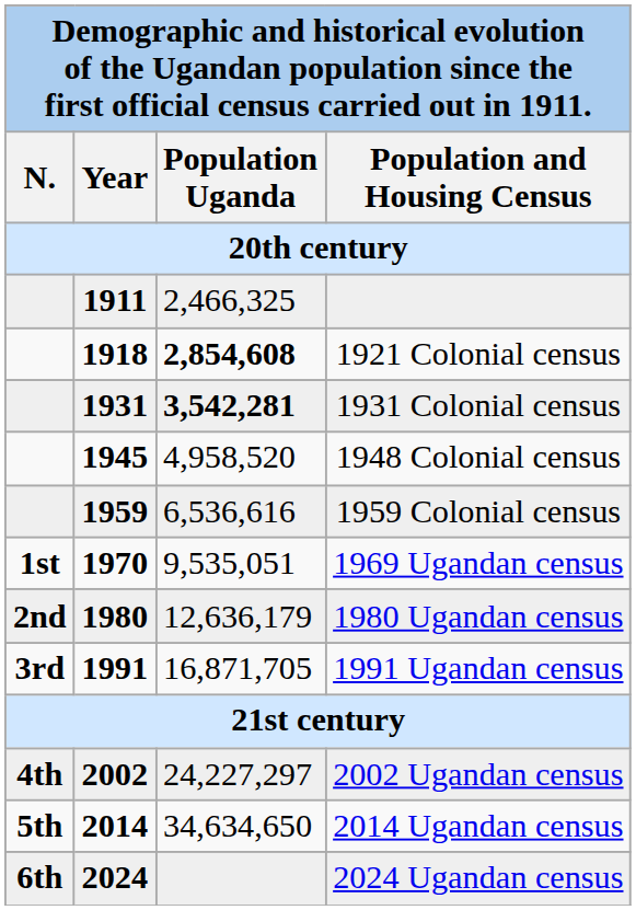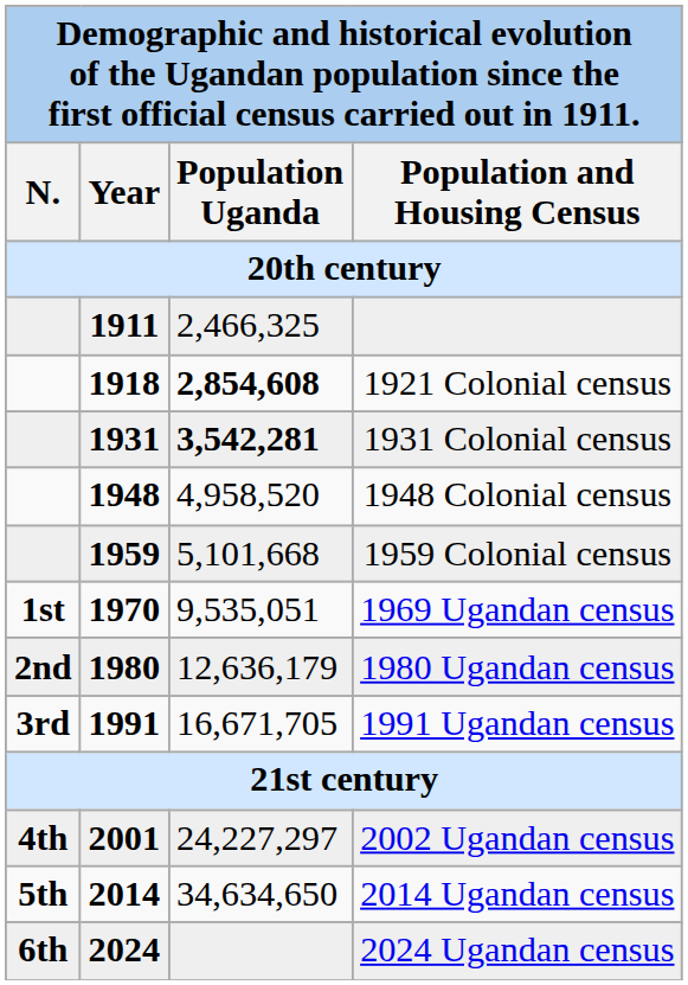1948 Colonial census | Year: 1945 -> 1948
1959 Colonial census | Population Uganda: 6,536,616 -> 5,101,668
1991 Ugandan census | Population Uganda: 16,871,705 -> 16,671,705
2002 Ugandan census | Year: 2002 -> 2001
